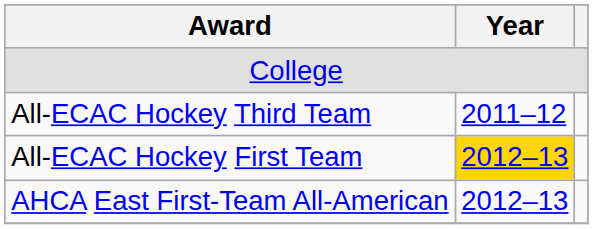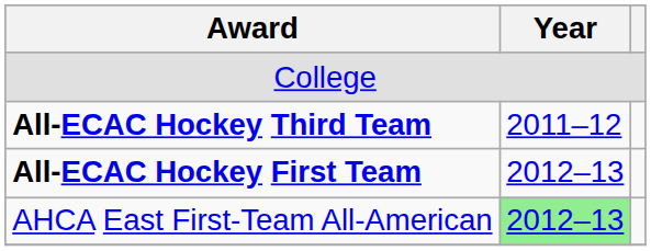All-ECAC Hockey Third Team | Award: normal -> bold
All-ECAC Hockey First Team | Award: normal -> bold
All-ECAC Hockey First Team | Year: gold background -> no background
AHCA East First-Team All-American | Year: no background -> lightgreen background
